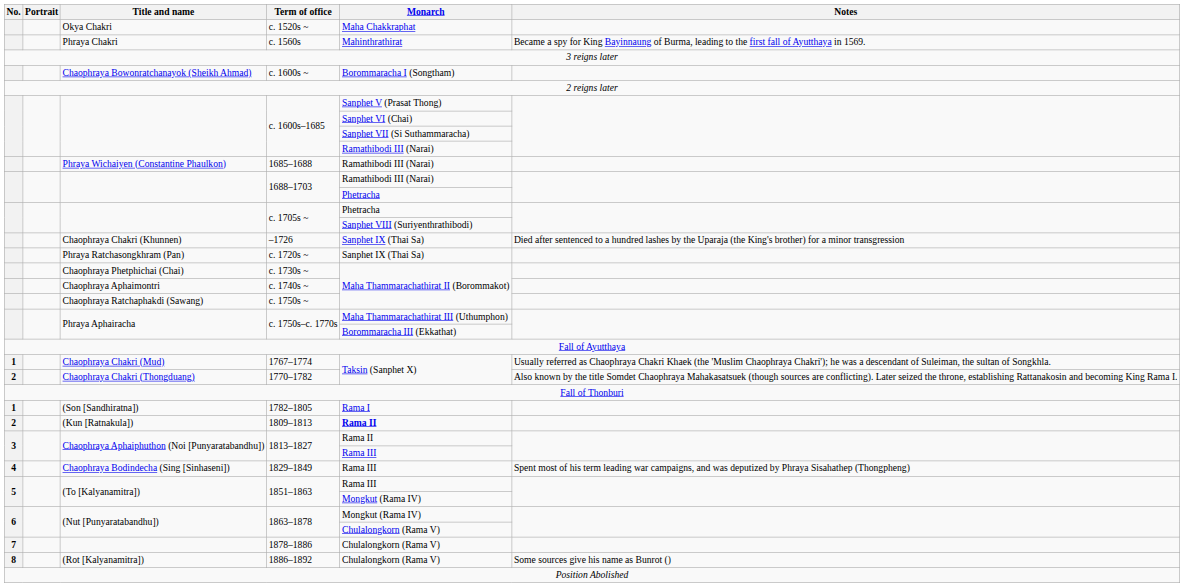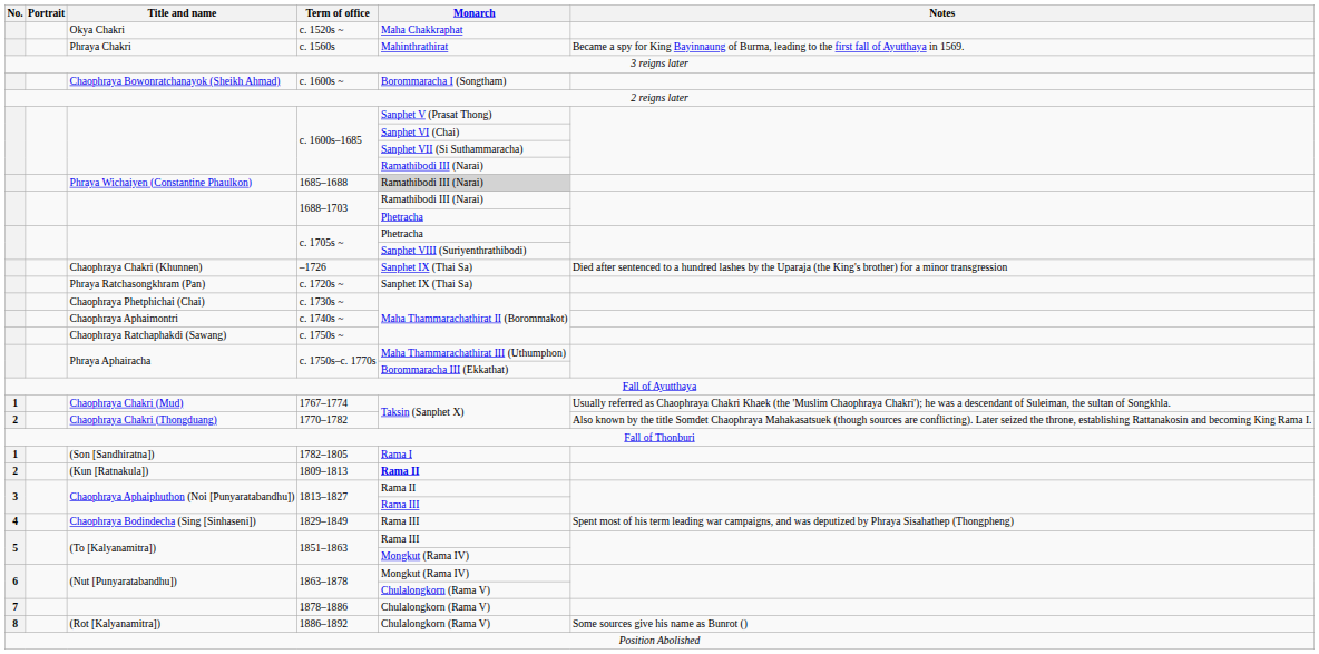1685–1688 | Monarch: no background -> lightgrey background
